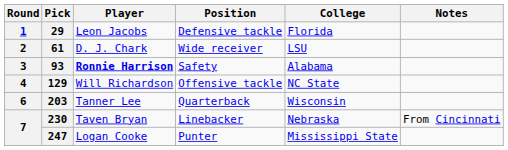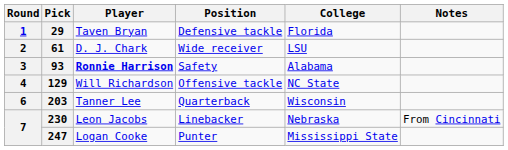29 | Player: Leon Jacobs -> Taven Bryan
230 | Player: Taven Bryan -> Leon Jacobs
